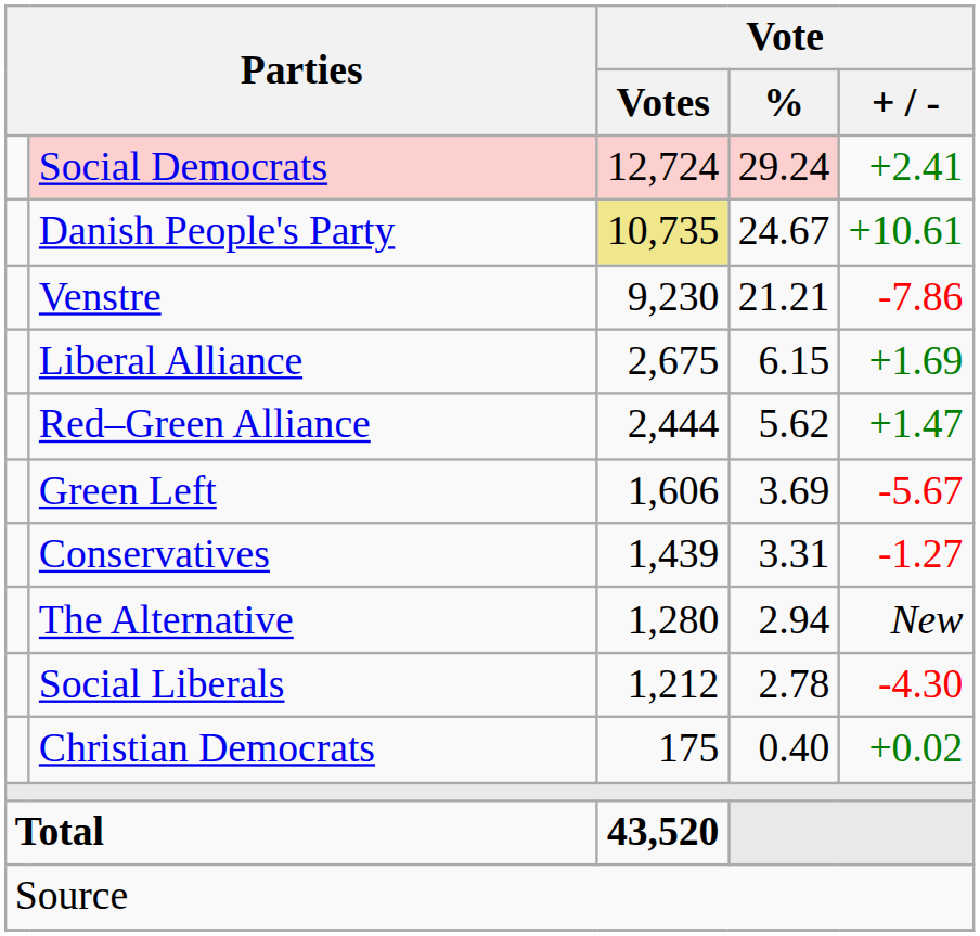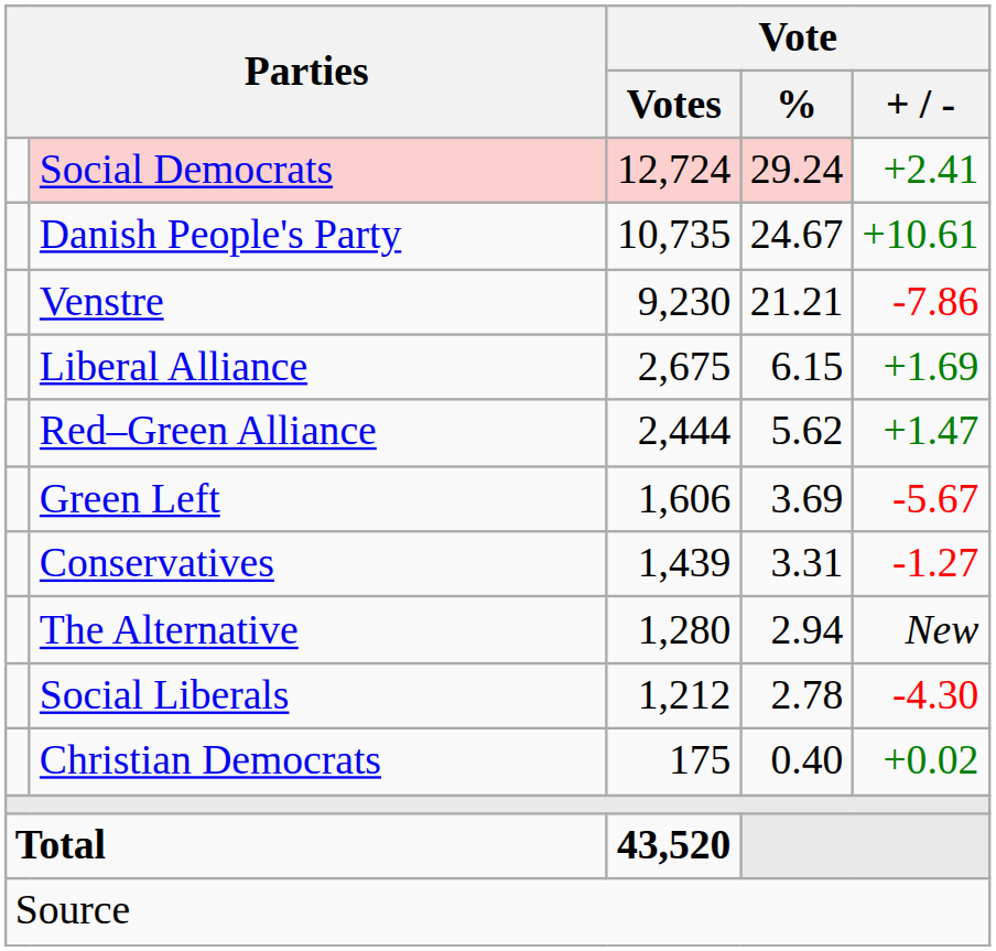Danish People's Party | Vote / Votes: khaki background -> no background
